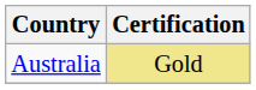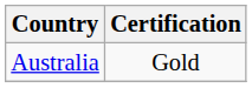Australia | Certification: khaki background -> no background
